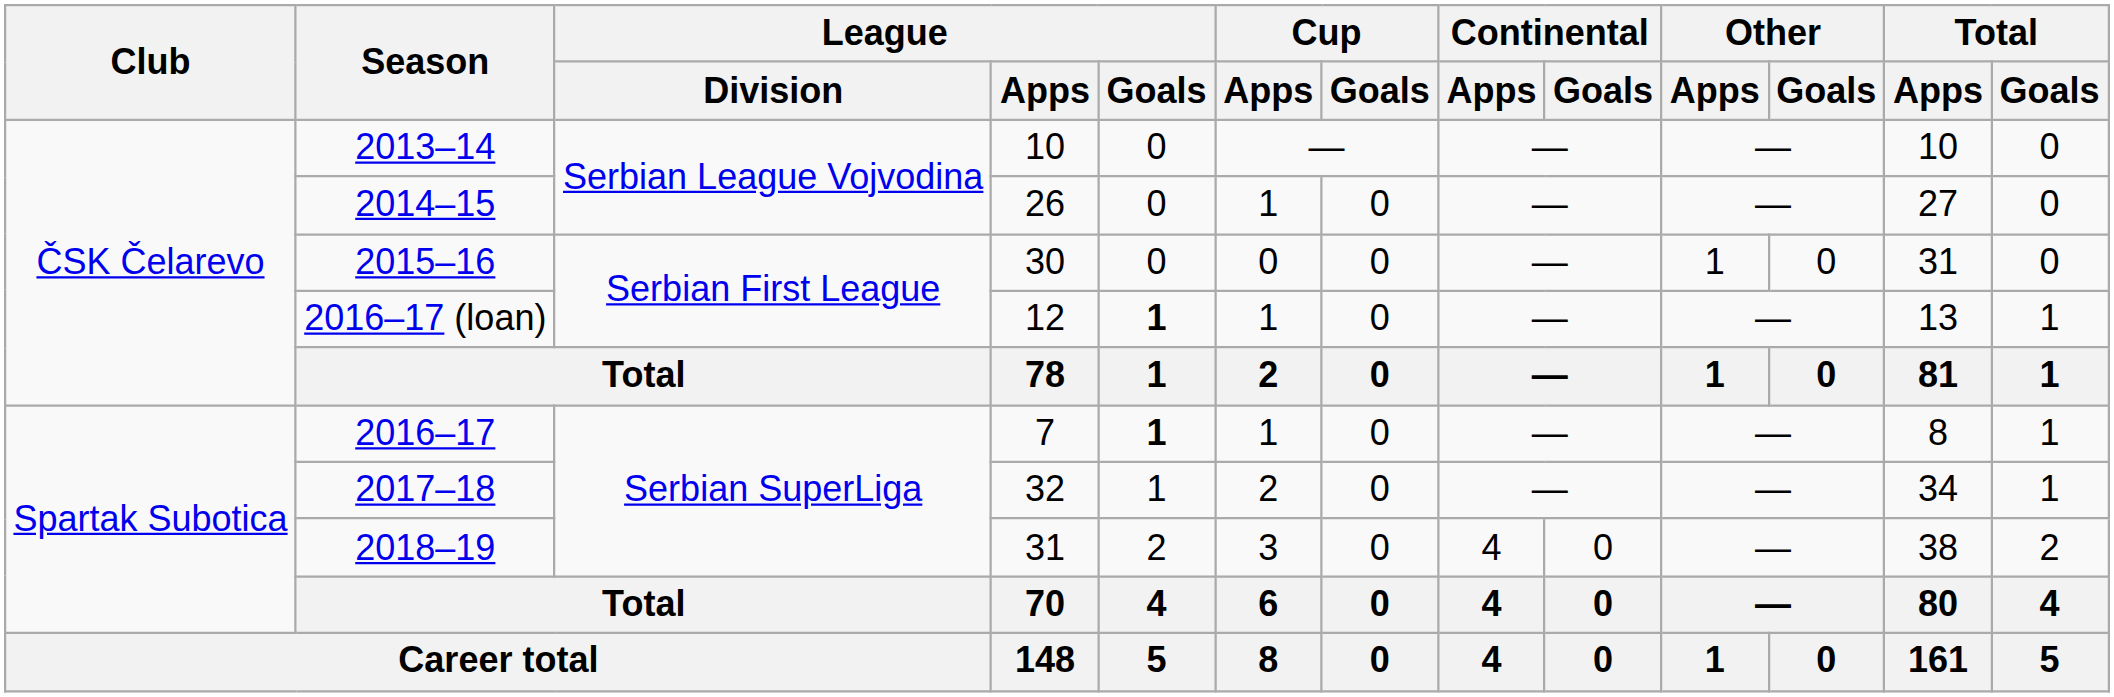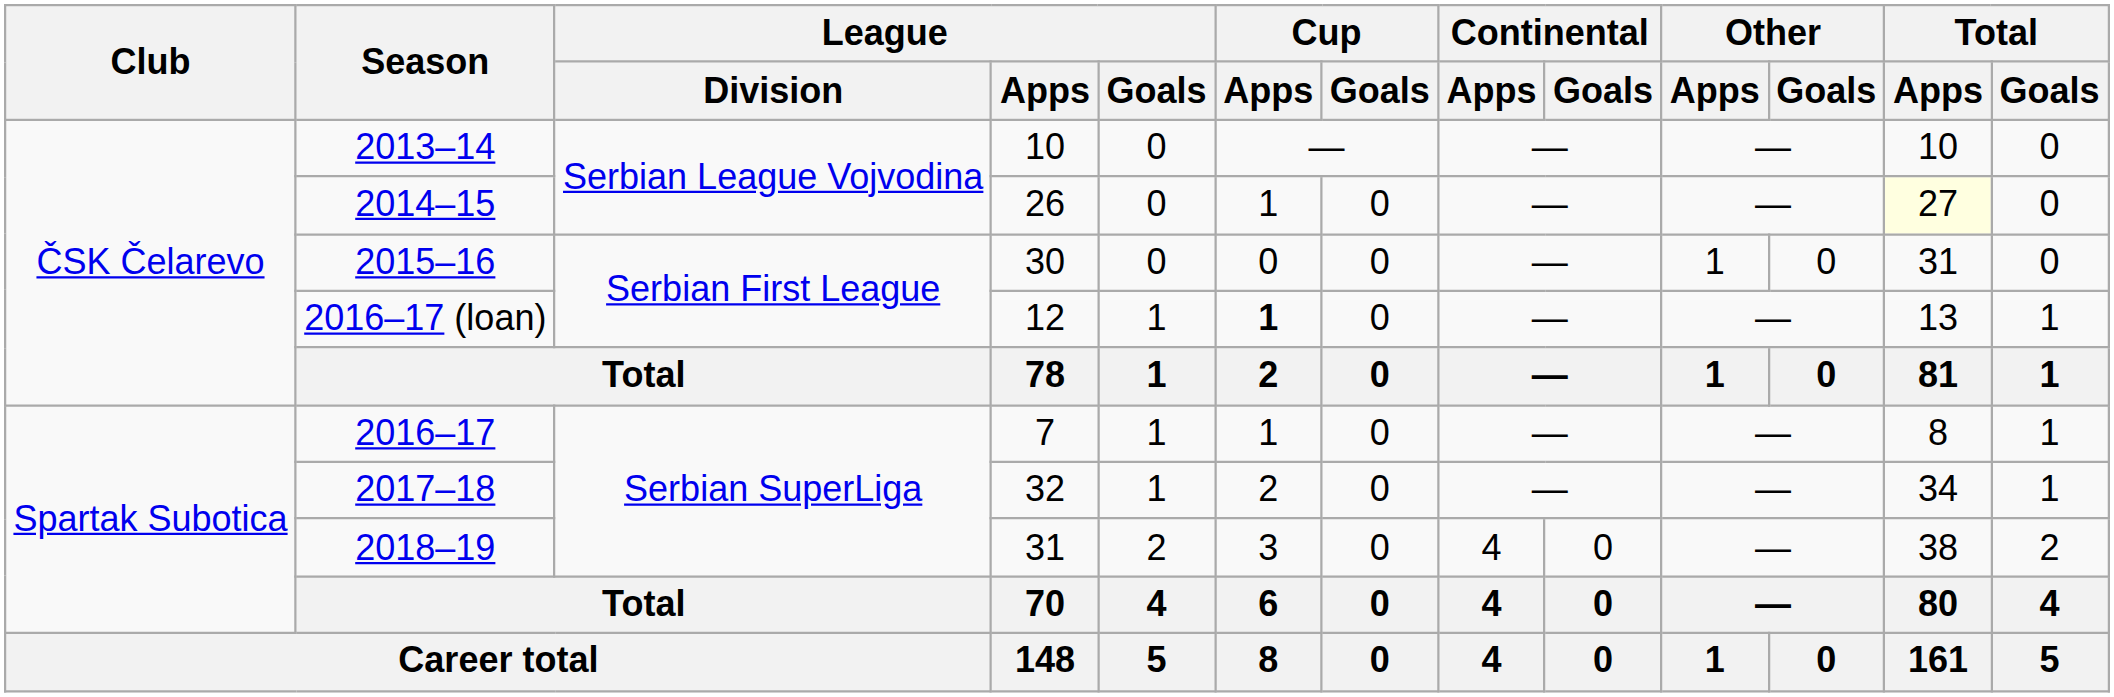2014–15 | Total / Apps: no background -> lightyellow background
2016–17 (loan) | League / Goals: bold -> normal
2016–17 (loan) | Cup / Apps: normal -> bold
2016–17 | League / Goals: bold -> normal
